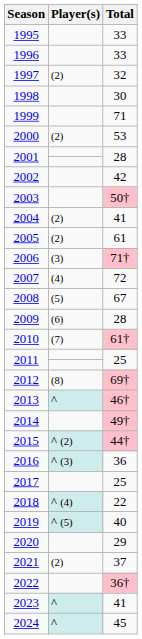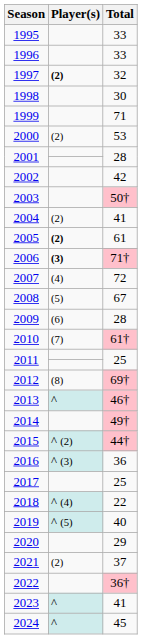1997 | Player(s): normal -> bold
2005 | Player(s): normal -> bold
2006 | Player(s): normal -> bold
